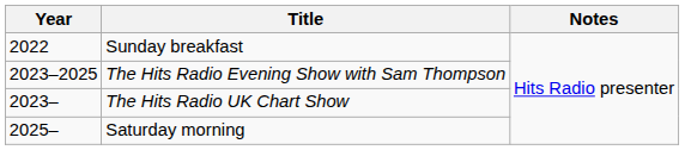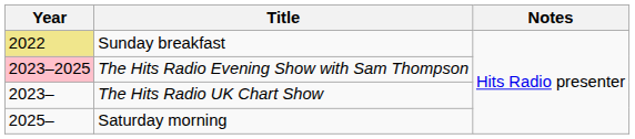Sunday breakfast | Year: no background -> khaki background
The Hits Radio Evening Show with Sam Thompson | Year: no background -> pink background
